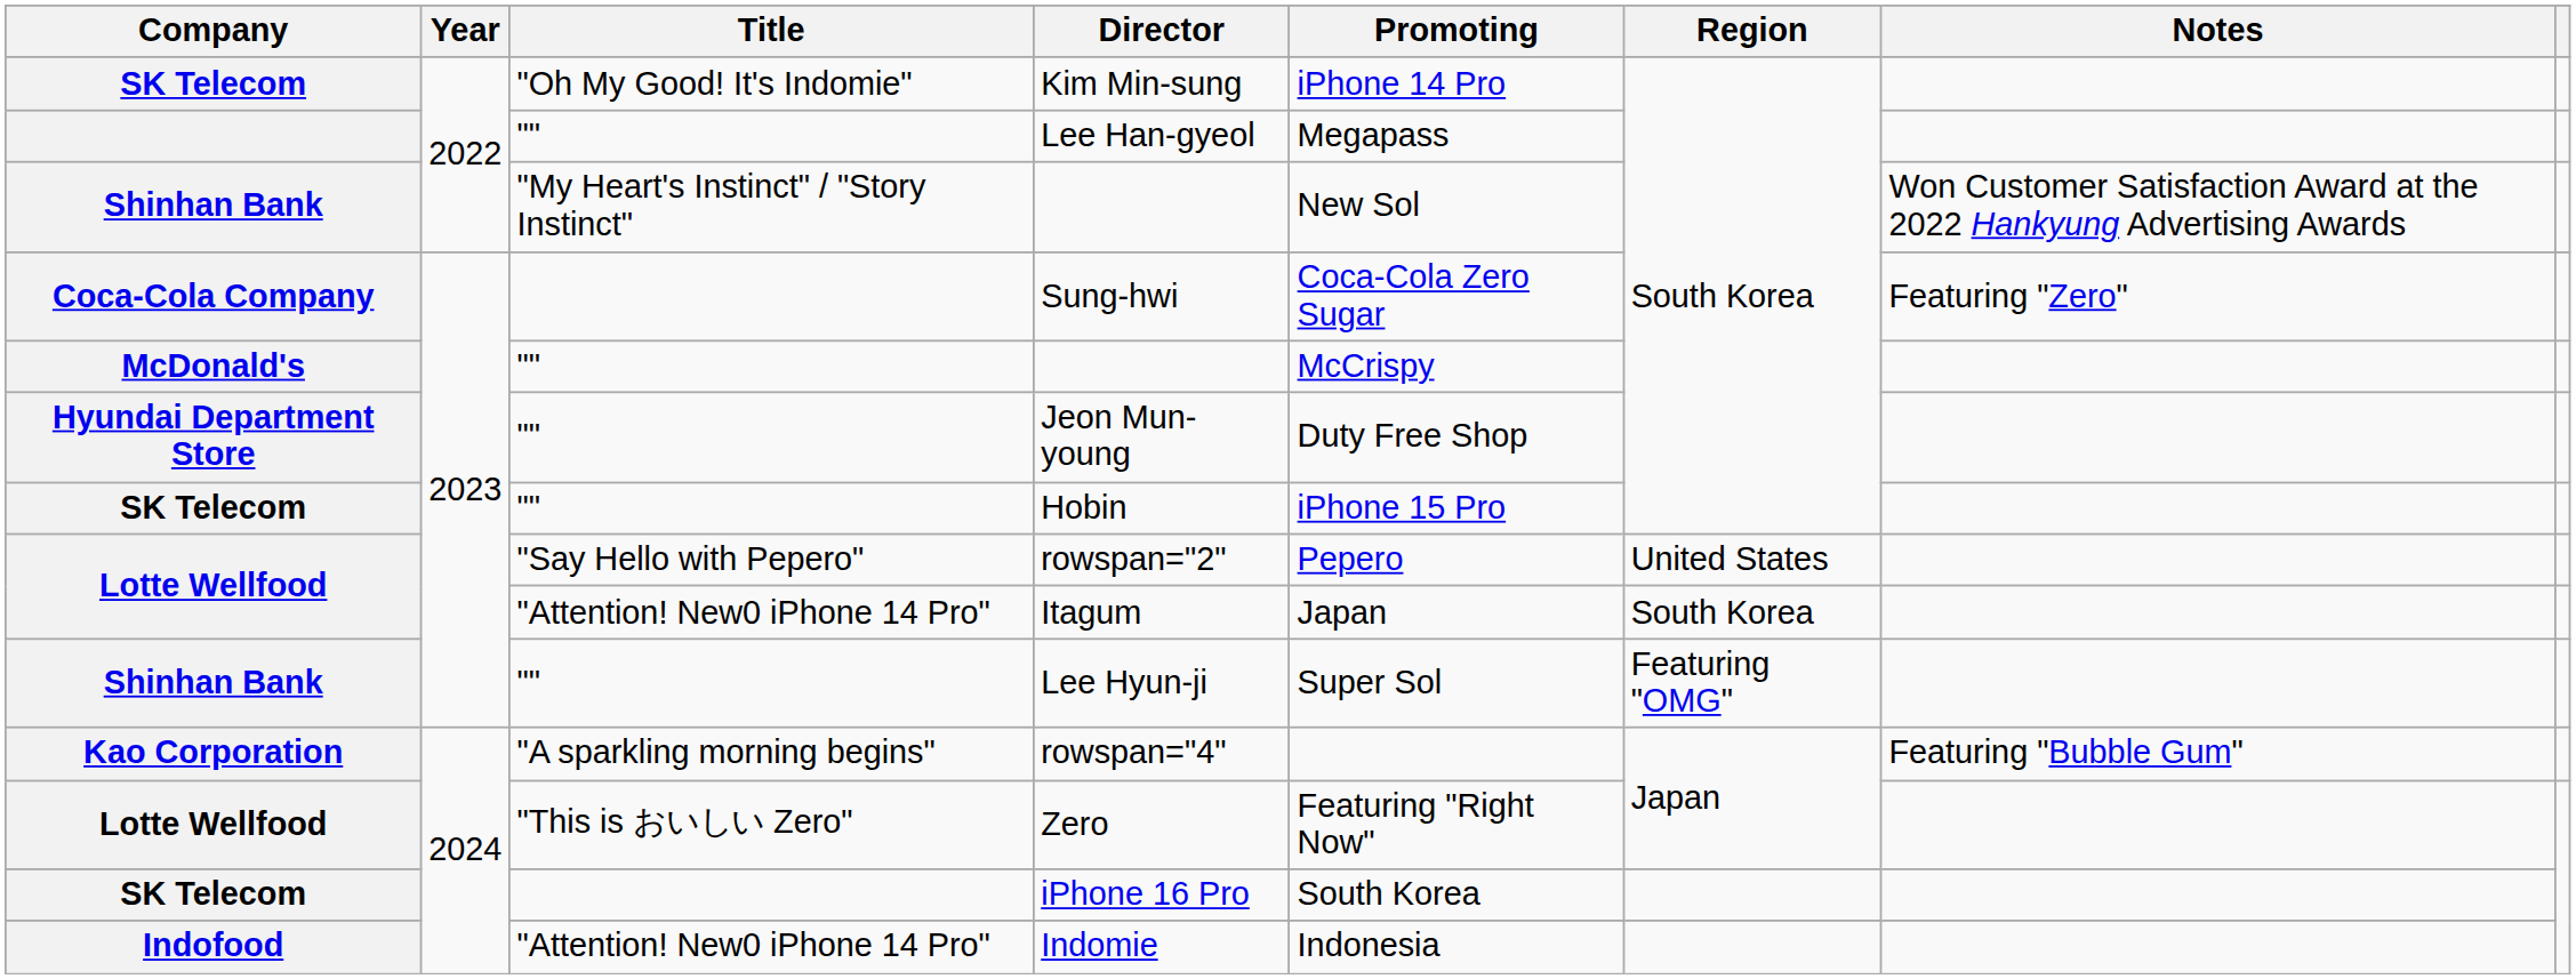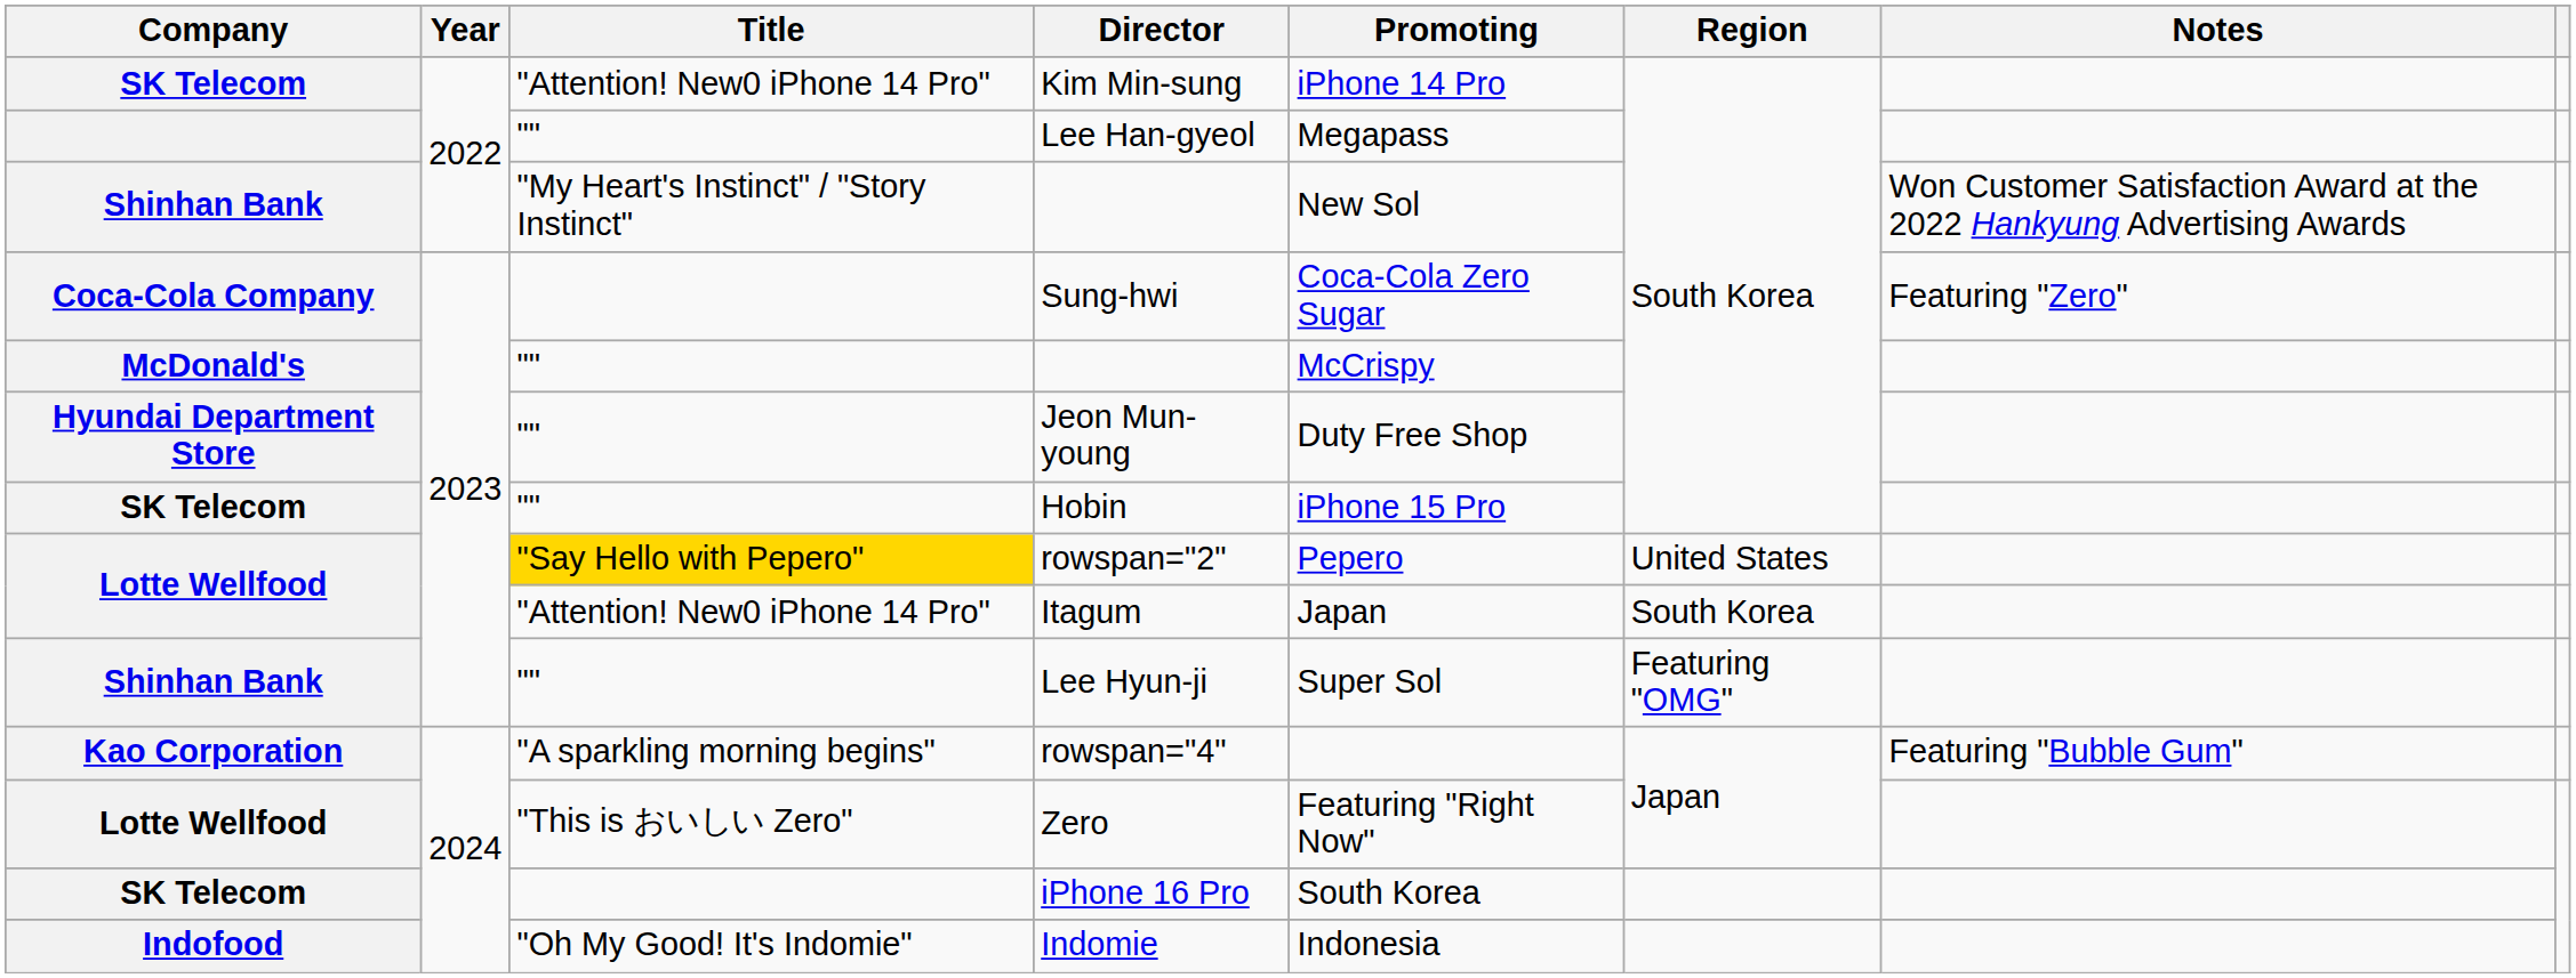Kim Min-sung | Title: "Oh My Good! It's Indomie" -> "Attention! New0 iPhone 14 Pro"
rowspan="2" | Title: no background -> gold background
Indomie | Title: "Attention! New0 iPhone 14 Pro" -> "Oh My Good! It's Indomie"
